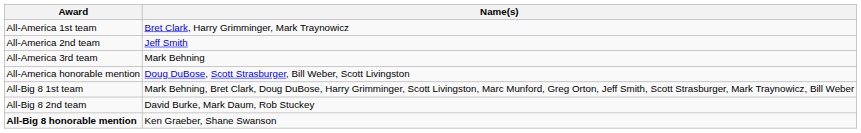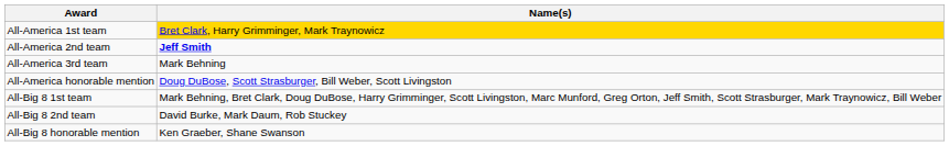row 2 | Name(s): no background -> gold background
row 3 | Name(s): normal -> bold
row 8 | Award: bold -> normal
